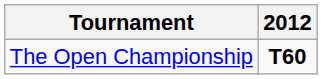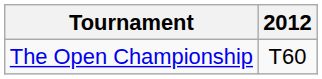The Open Championship | 2012: bold -> normal
